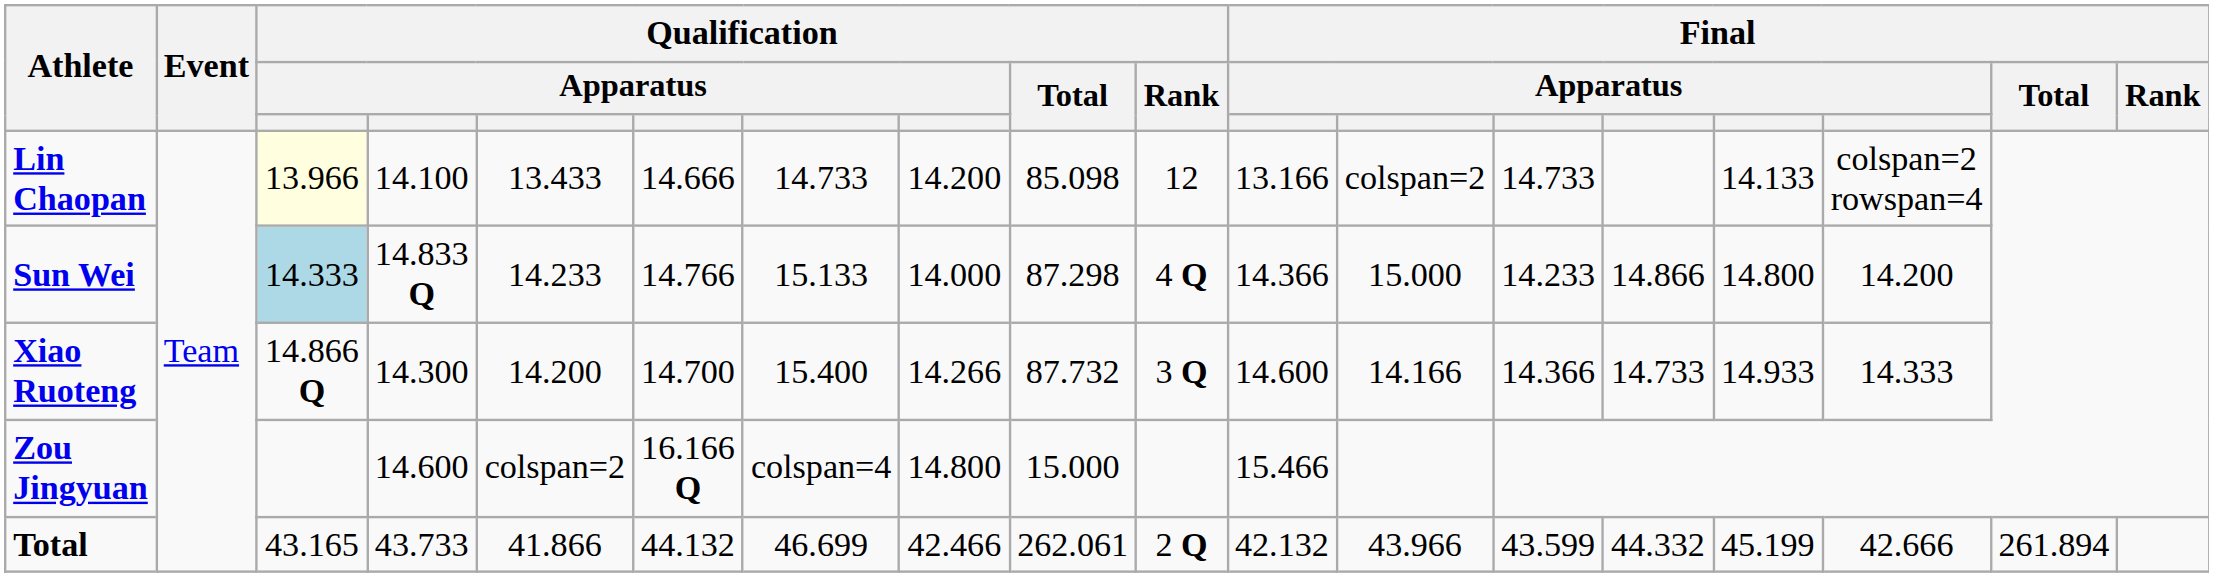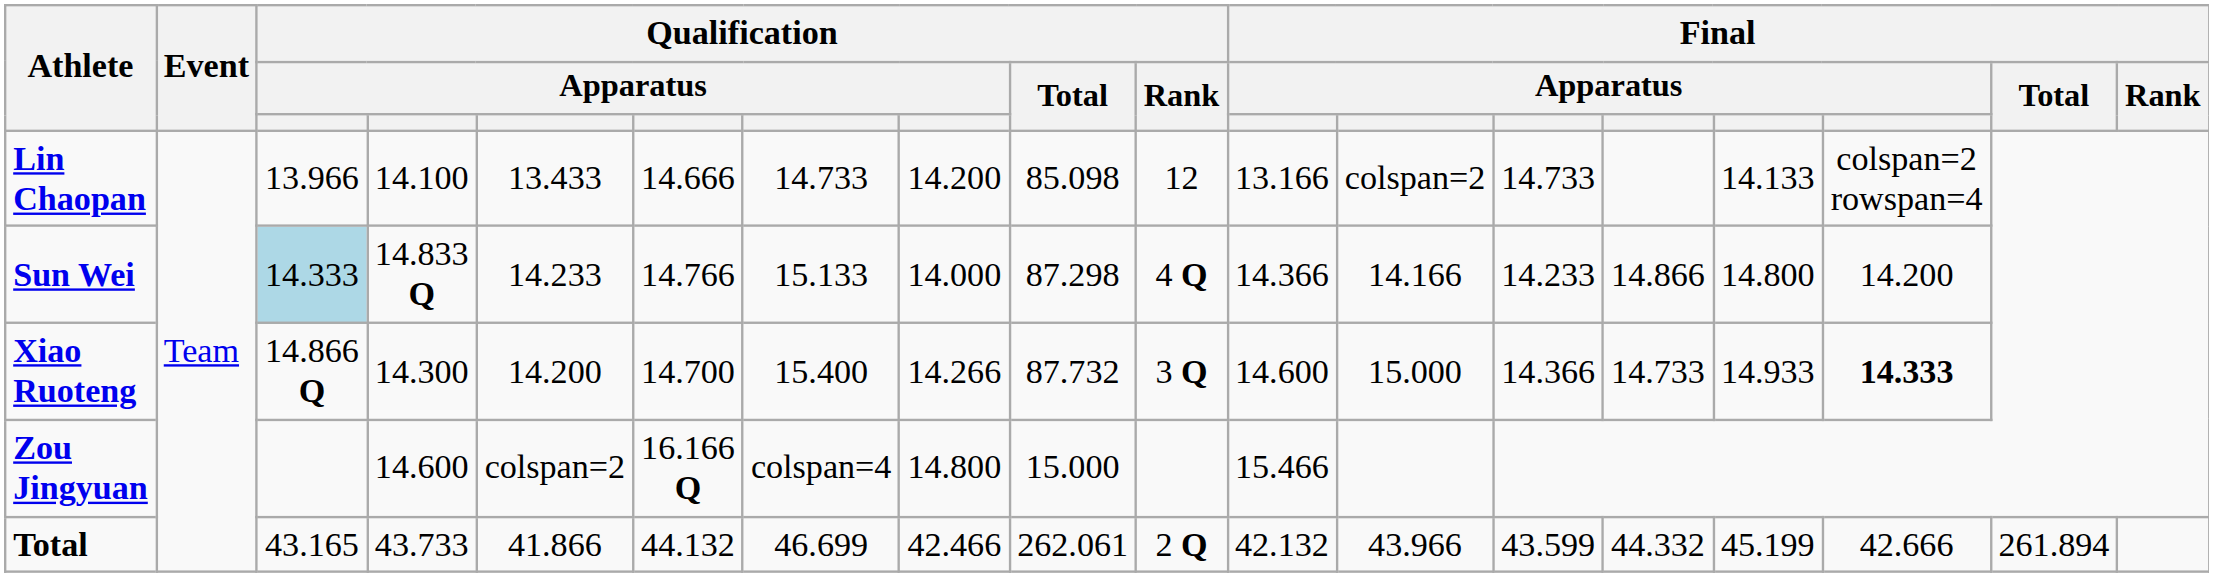Lin Chaopan | column 3: lightyellow background -> no background
Sun Wei | column 12: 15.000 -> 14.166
Xiao Ruoteng | column 12: 14.166 -> 15.000
Xiao Ruoteng | column 16: normal -> bold
